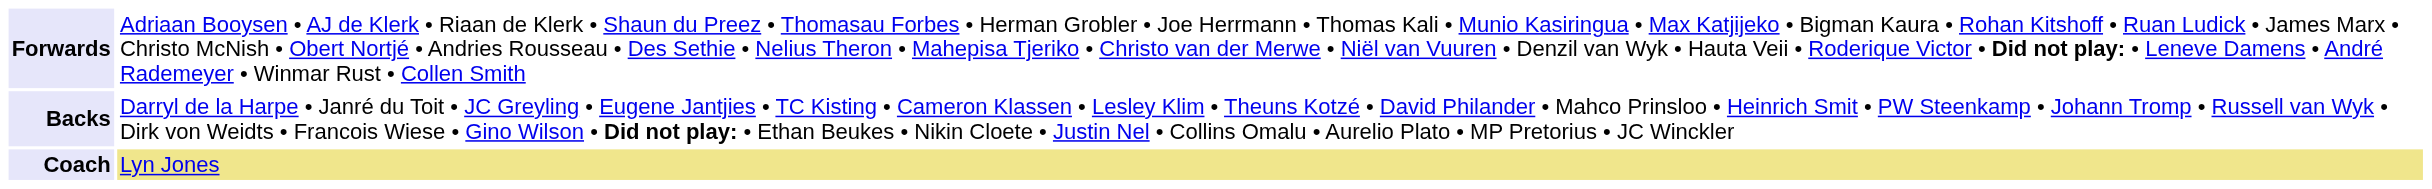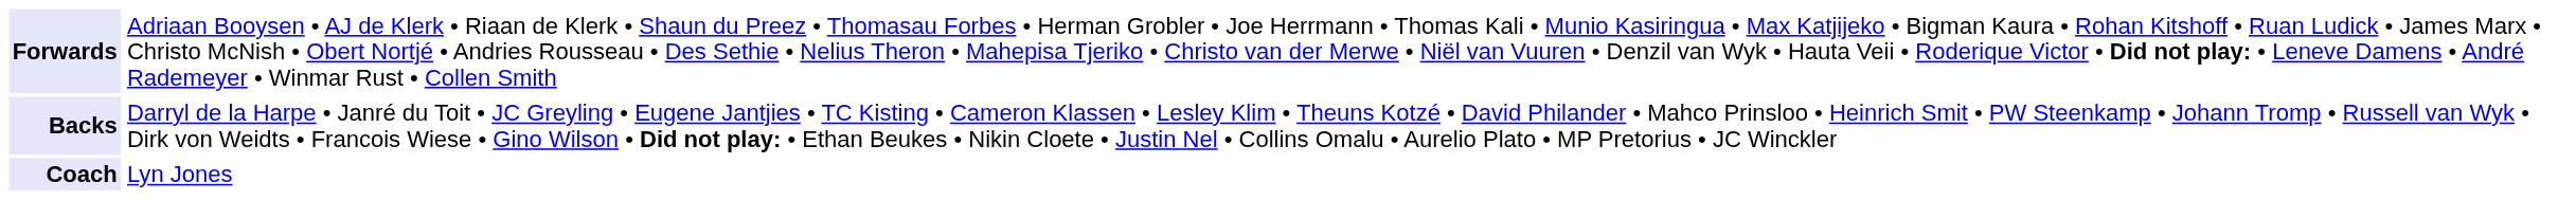Coach | column 2: khaki background -> no background
